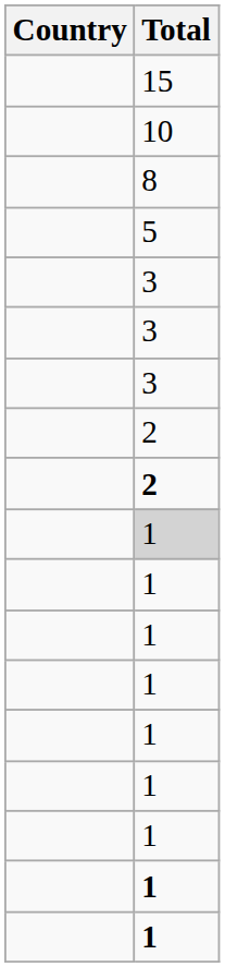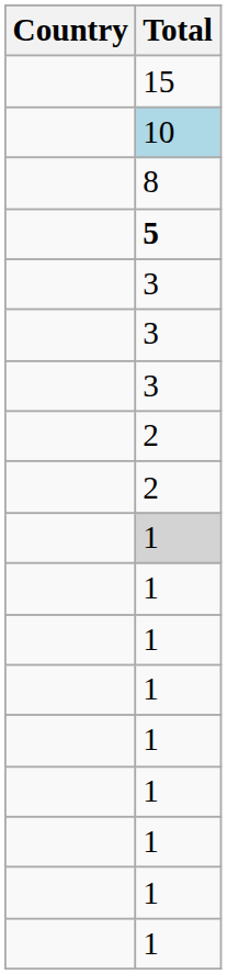row 3 | Total: no background -> lightblue background
row 5 | Total: normal -> bold
row 10 | Total: bold -> normal
row 18 | Total: bold -> normal
row 19 | Total: bold -> normal
